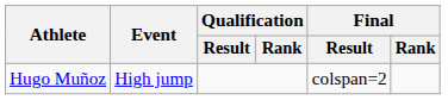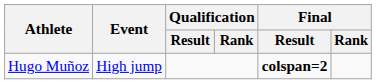Hugo Muñoz | Final / Result: normal -> bold
